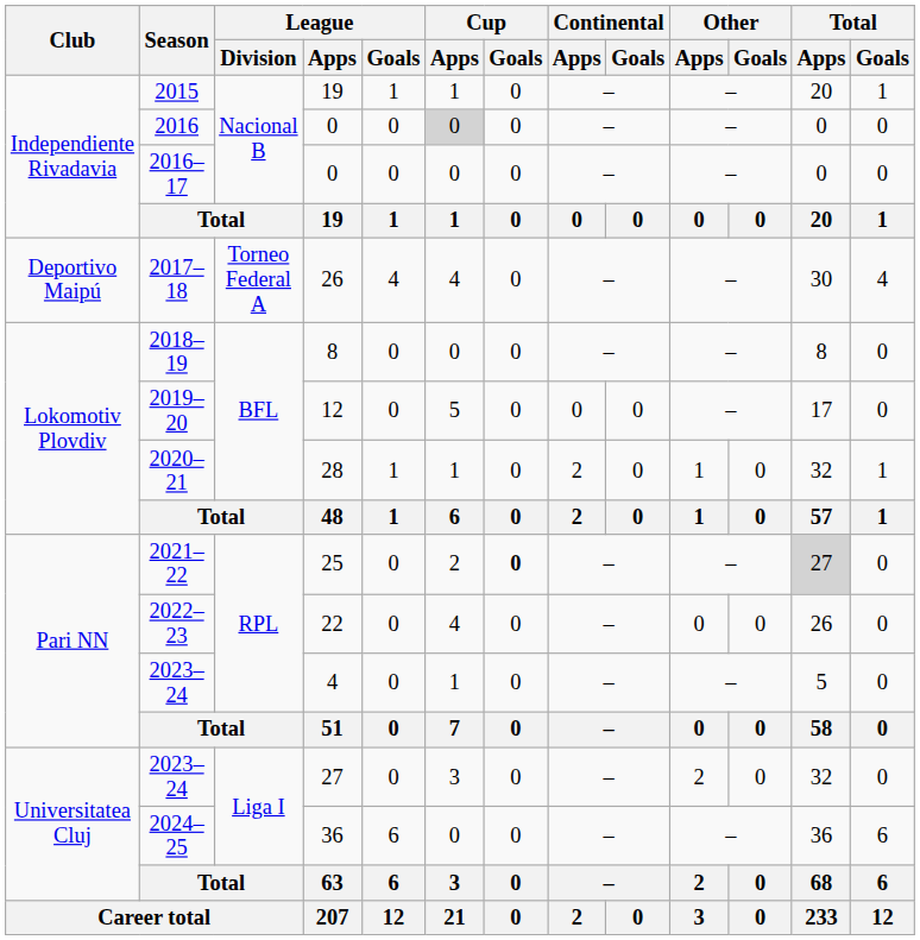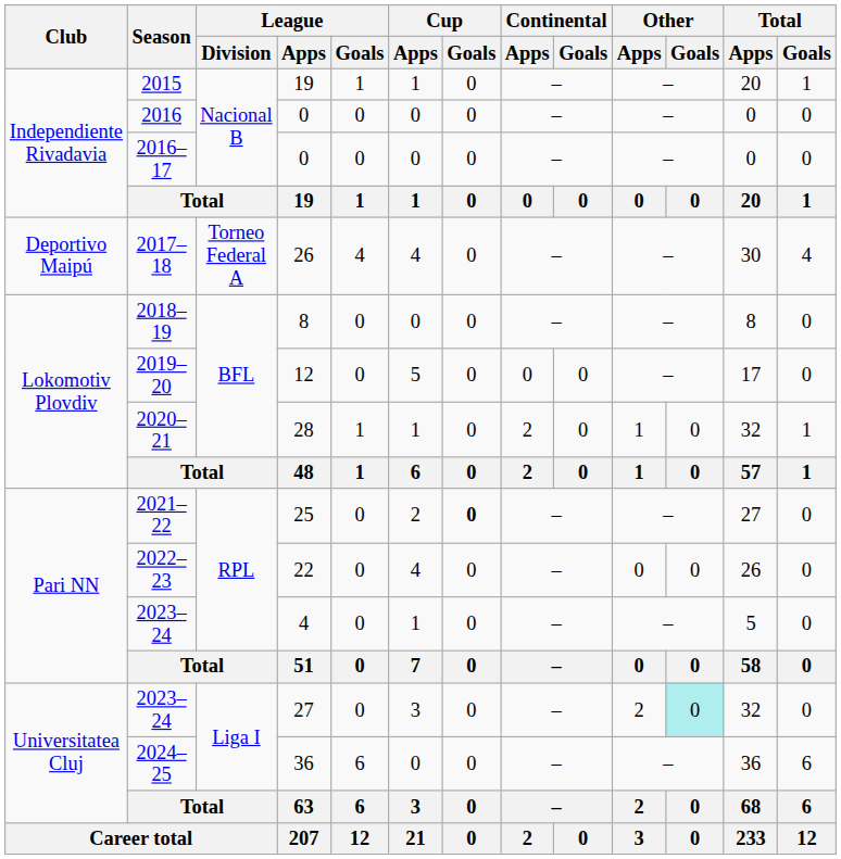2016 | Cup / Apps: lightgrey background -> no background
2021–22 | Total / Apps: lightgrey background -> no background
2023–24 / 27 | Other / Goals: no background -> paleturquoise background
